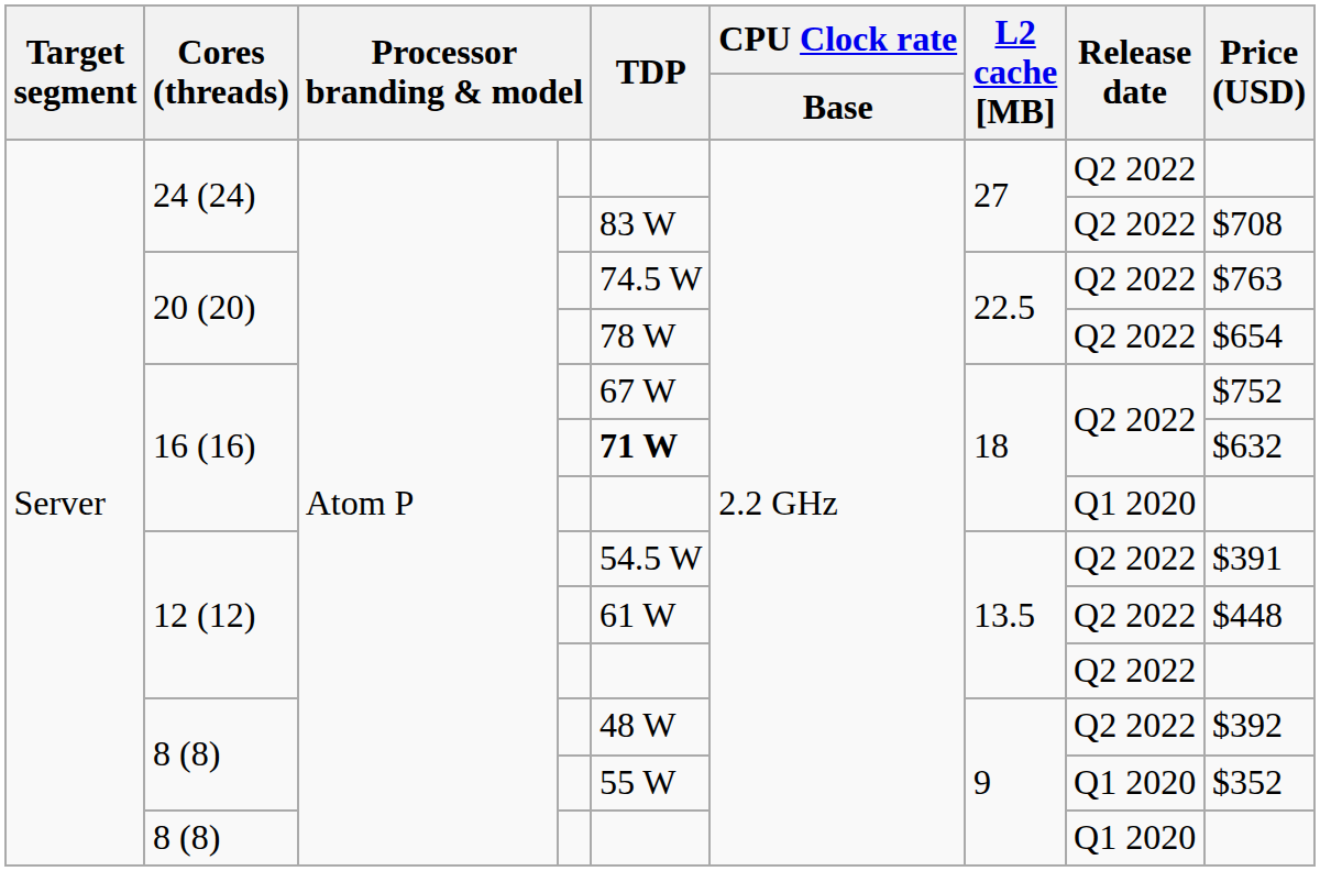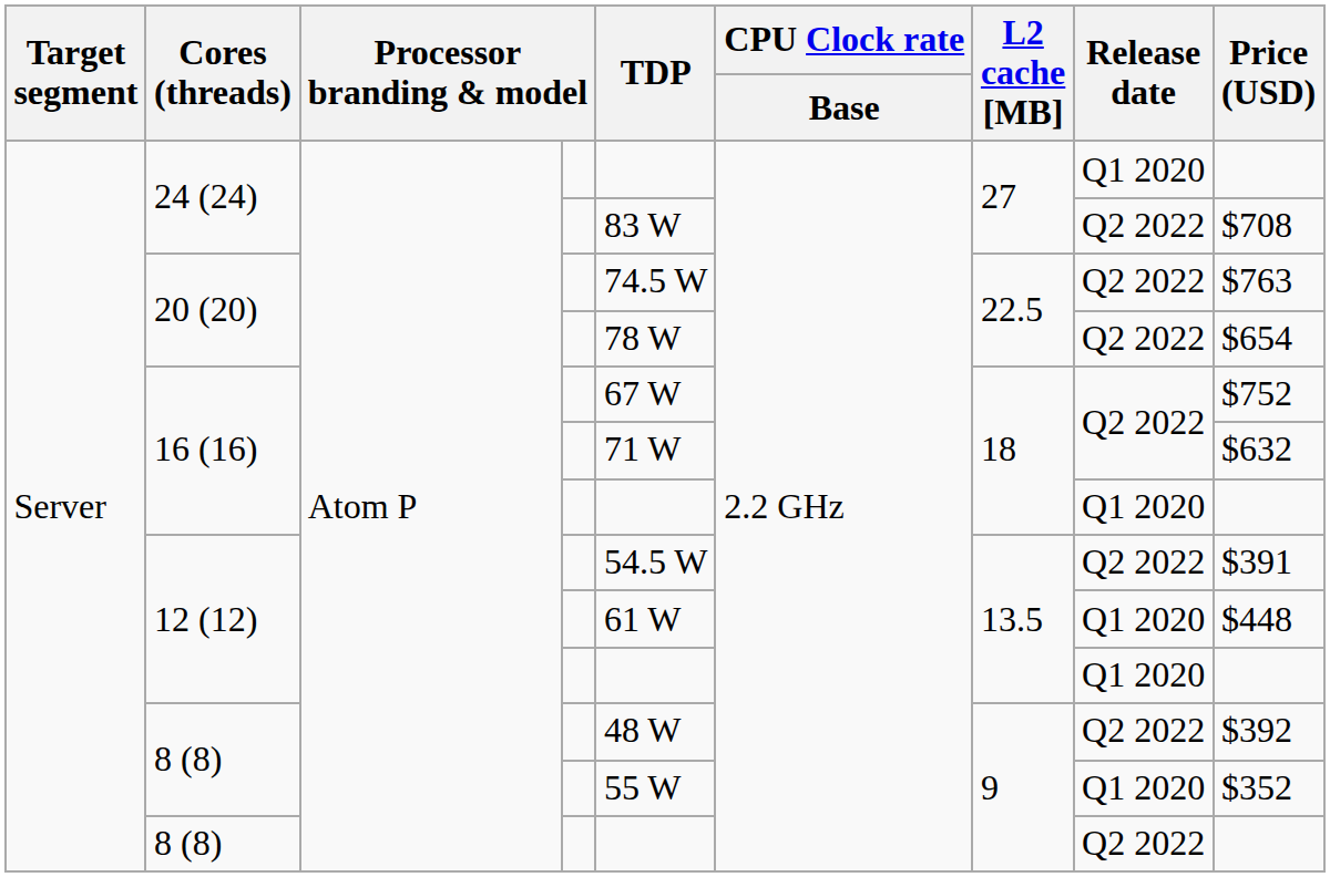row 3 | Release date: Q2 2022 -> Q1 2020
row 8 | TDP: bold -> normal
row 11 | Release date: Q2 2022 -> Q1 2020
row 12 | Release date: Q2 2022 -> Q1 2020
row 15 | Release date: Q1 2020 -> Q2 2022
